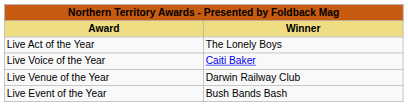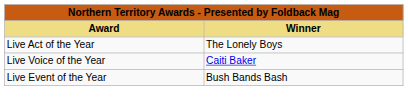- row: Live Venue of the Year | Darwin Railway Club
